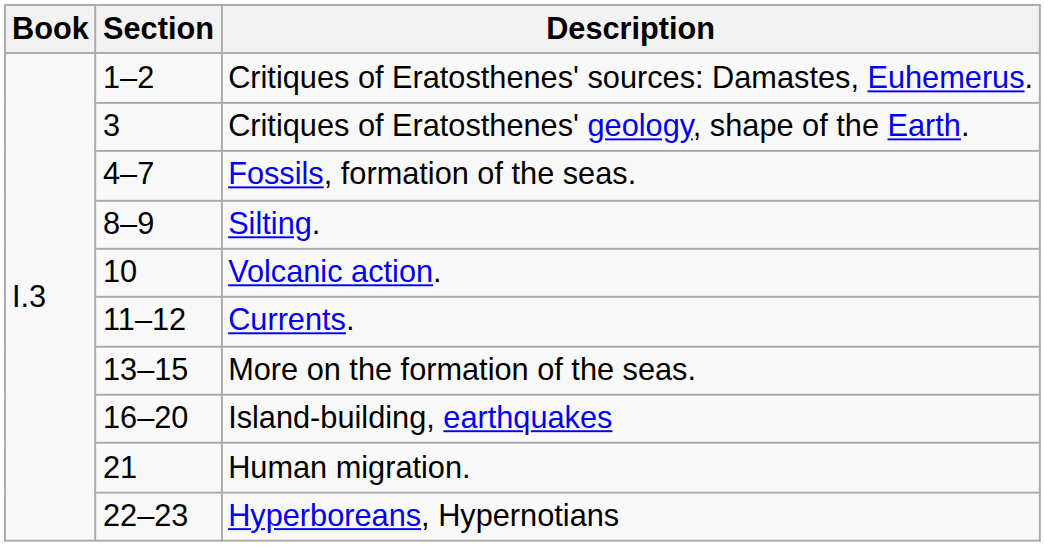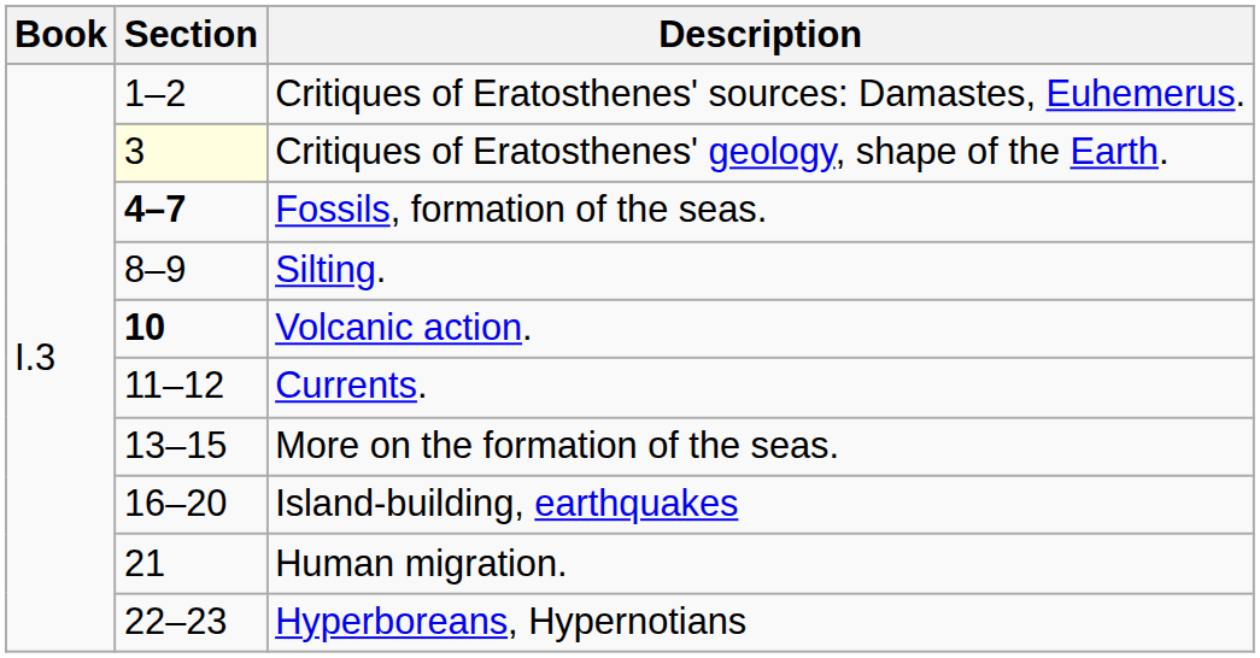Critiques of Eratosthenes' geology, shape of the Earth. | Section: no background -> lightyellow background
Fossils, formation of the seas. | Section: normal -> bold
Volcanic action. | Section: normal -> bold
